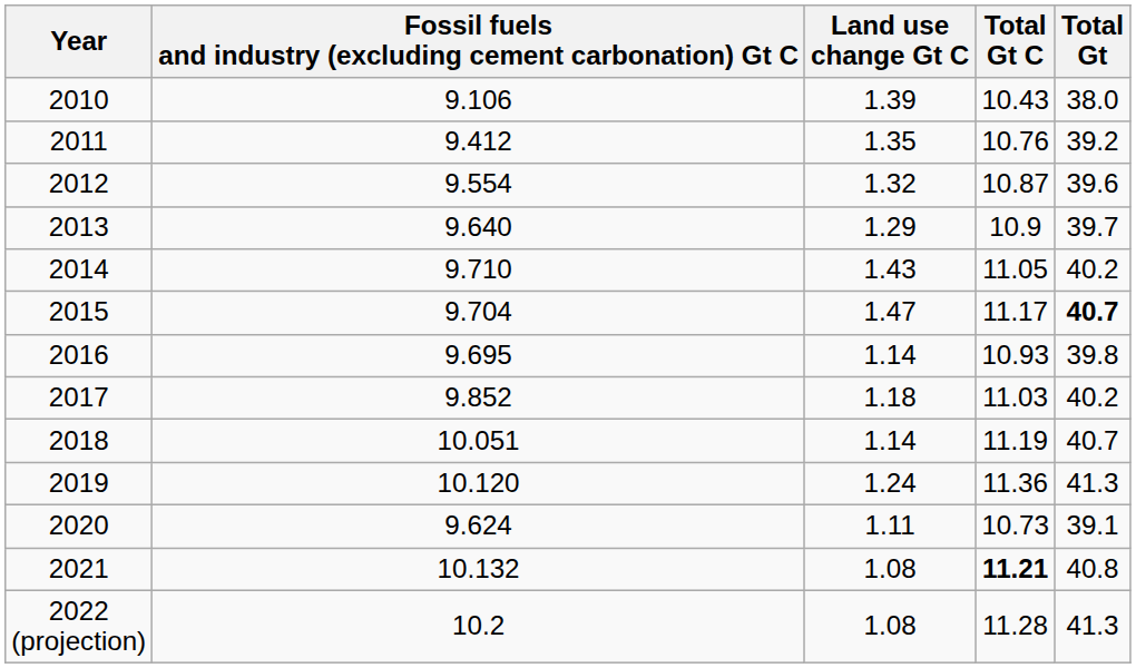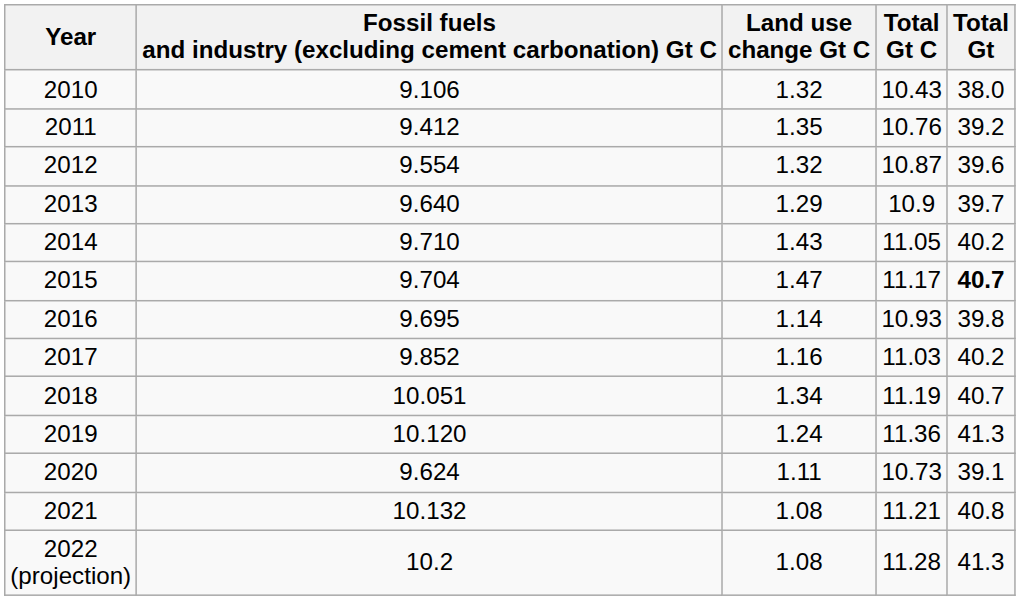2010 | Land use change Gt C: 1.39 -> 1.32
2017 | Land use change Gt C: 1.18 -> 1.16
2018 | Land use change Gt C: 1.14 -> 1.34
2021 | Total Gt C: bold -> normal
